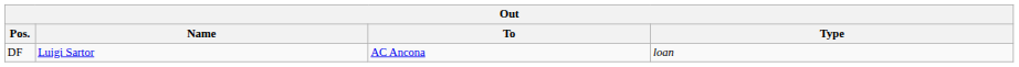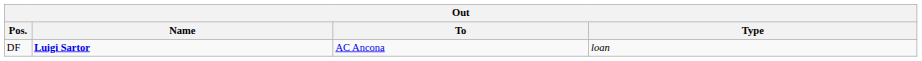DF | Name: normal -> bold
